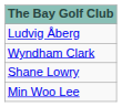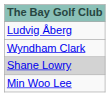row 4 | column 1: no background -> lightgrey background
